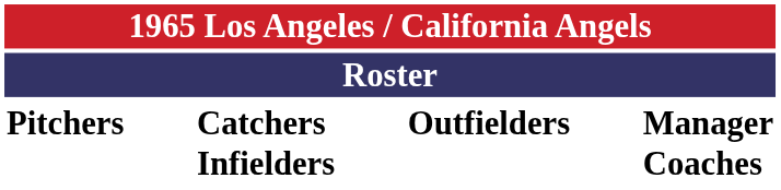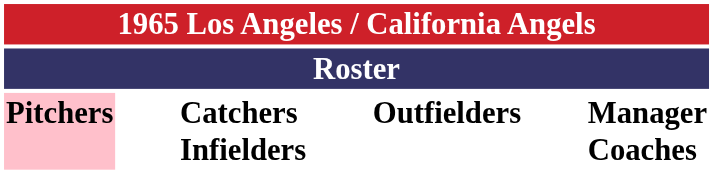Pitchers | column 1: no background -> pink background
